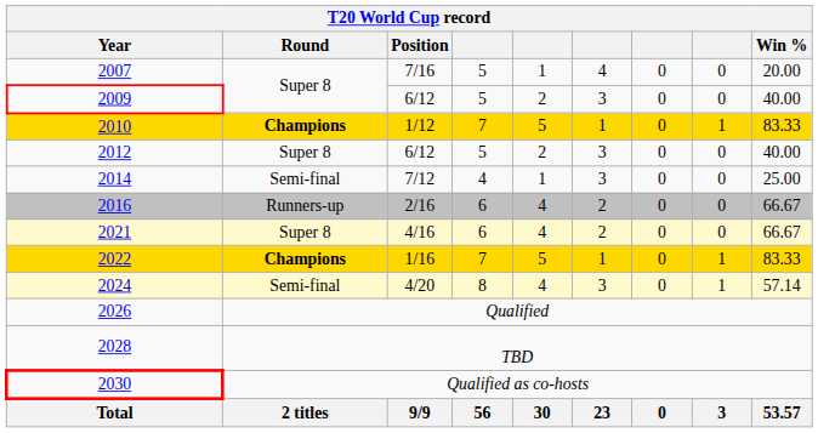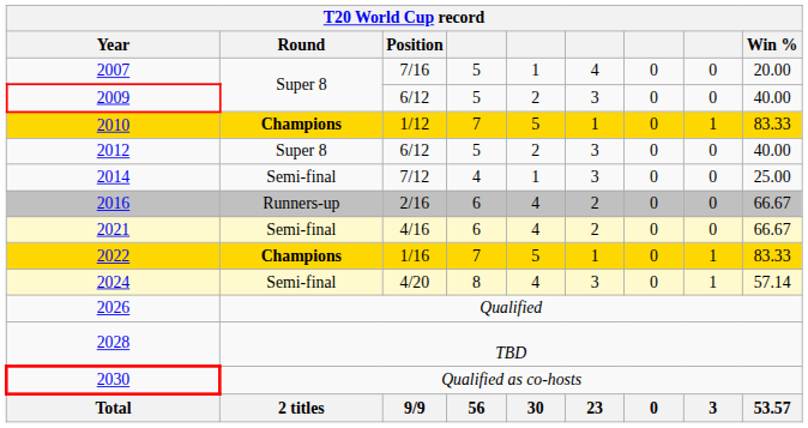2021 | T20 World Cup record / Round: Super 8 -> Semi-final
